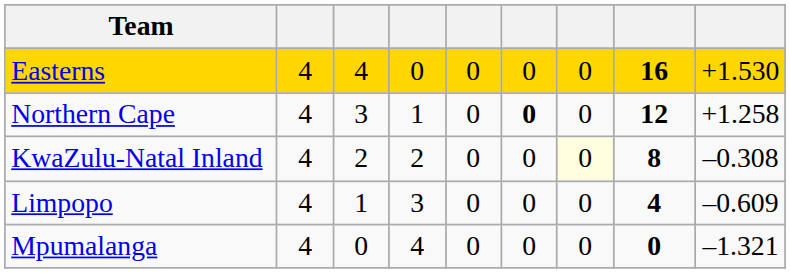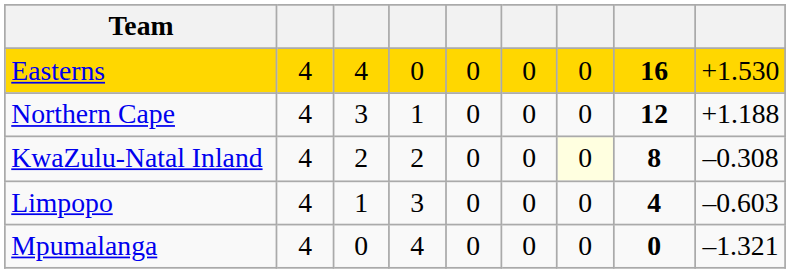Northern Cape | column 6: bold -> normal
Northern Cape | column 9: +1.258 -> +1.188
Limpopo | column 9: –0.609 -> –0.603
